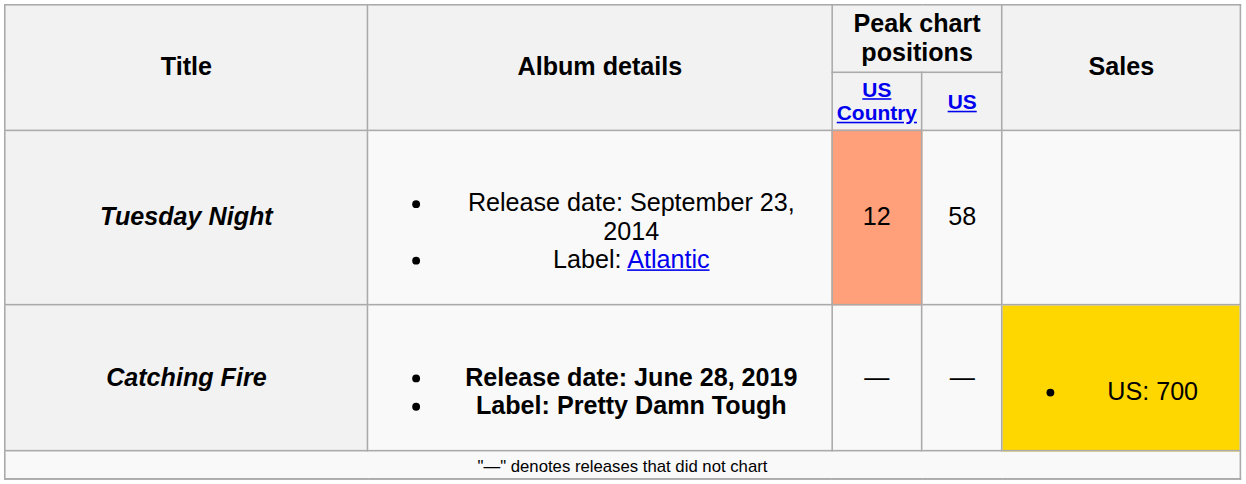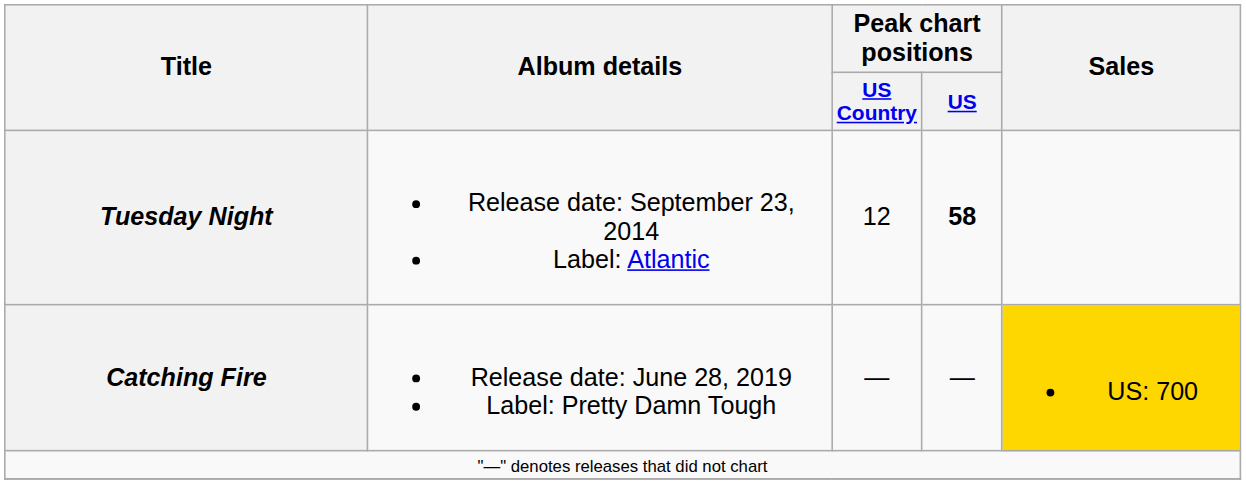Tuesday Night | Peak chart positions / US Country: lightsalmon background -> no background
Tuesday Night | Peak chart positions / US: normal -> bold
Catching Fire | Album details: bold -> normal
